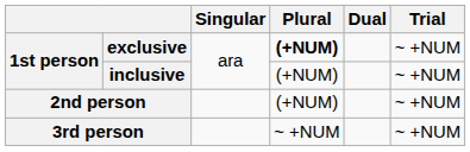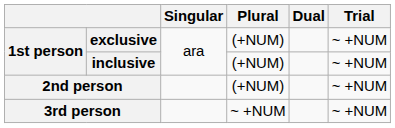exclusive | Plural: bold -> normal
